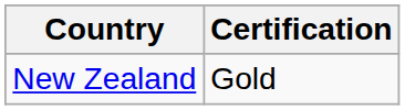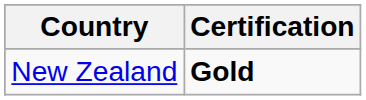New Zealand | Certification: normal -> bold
